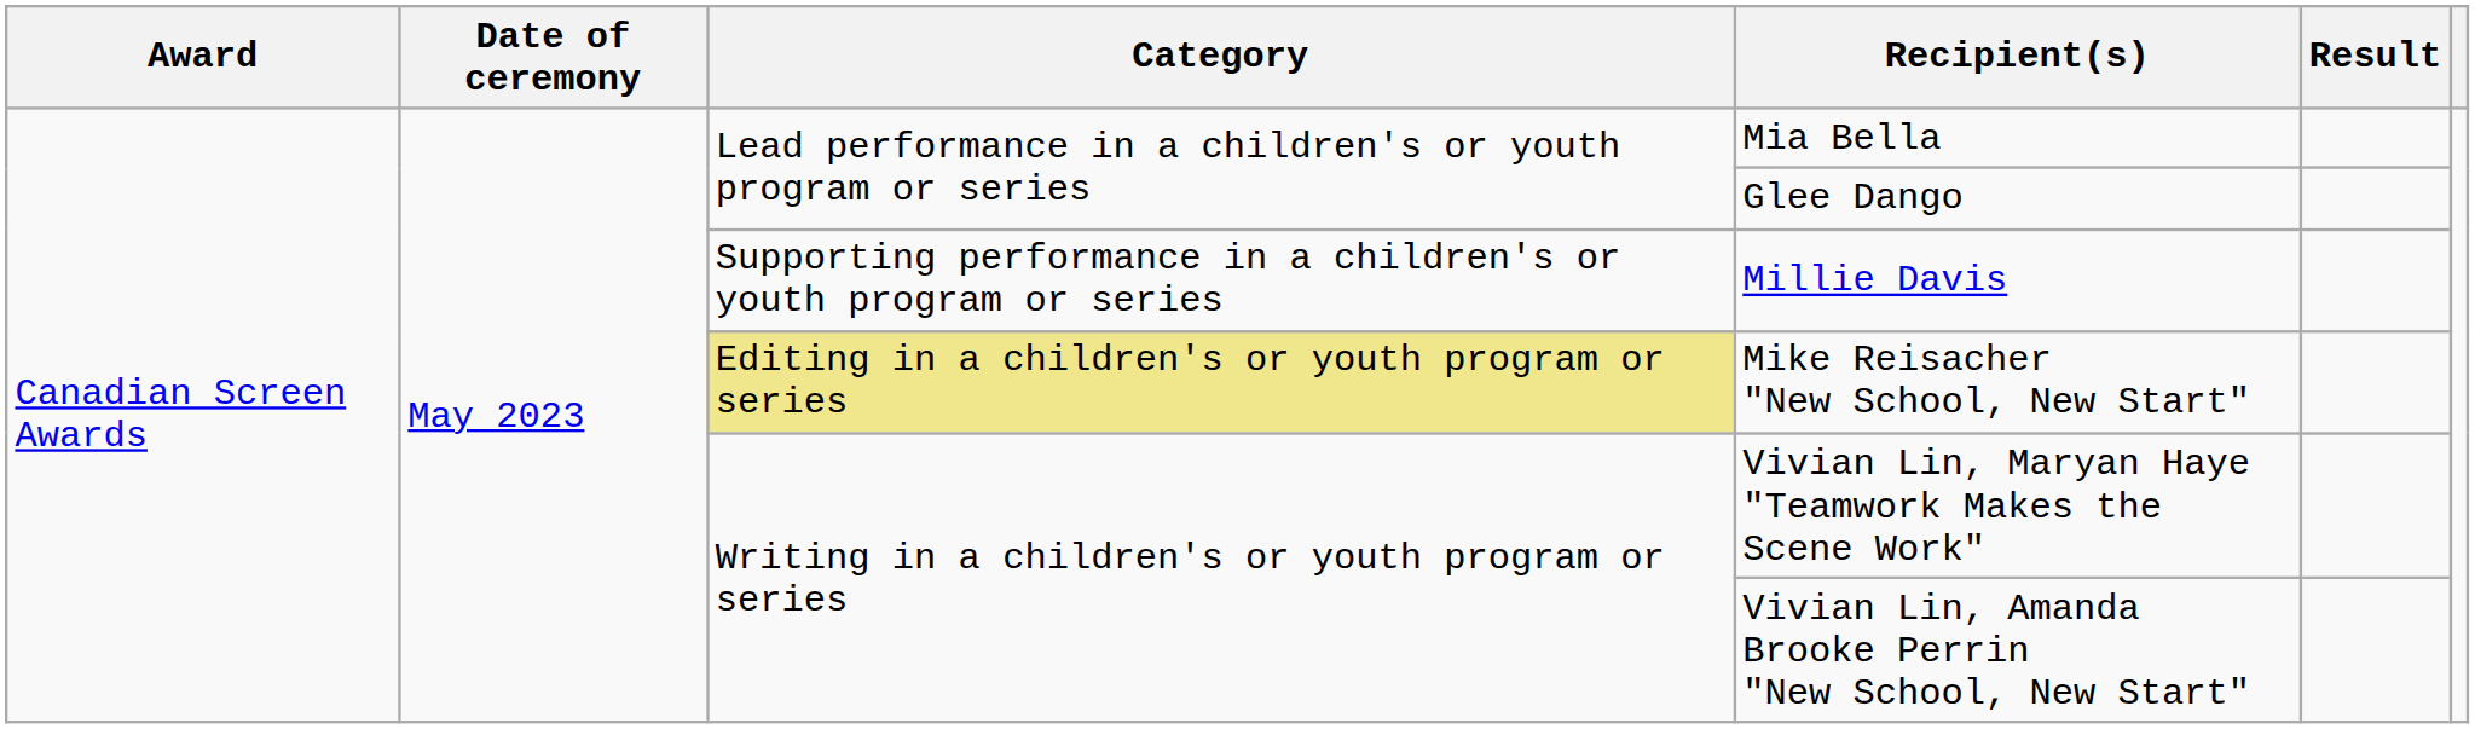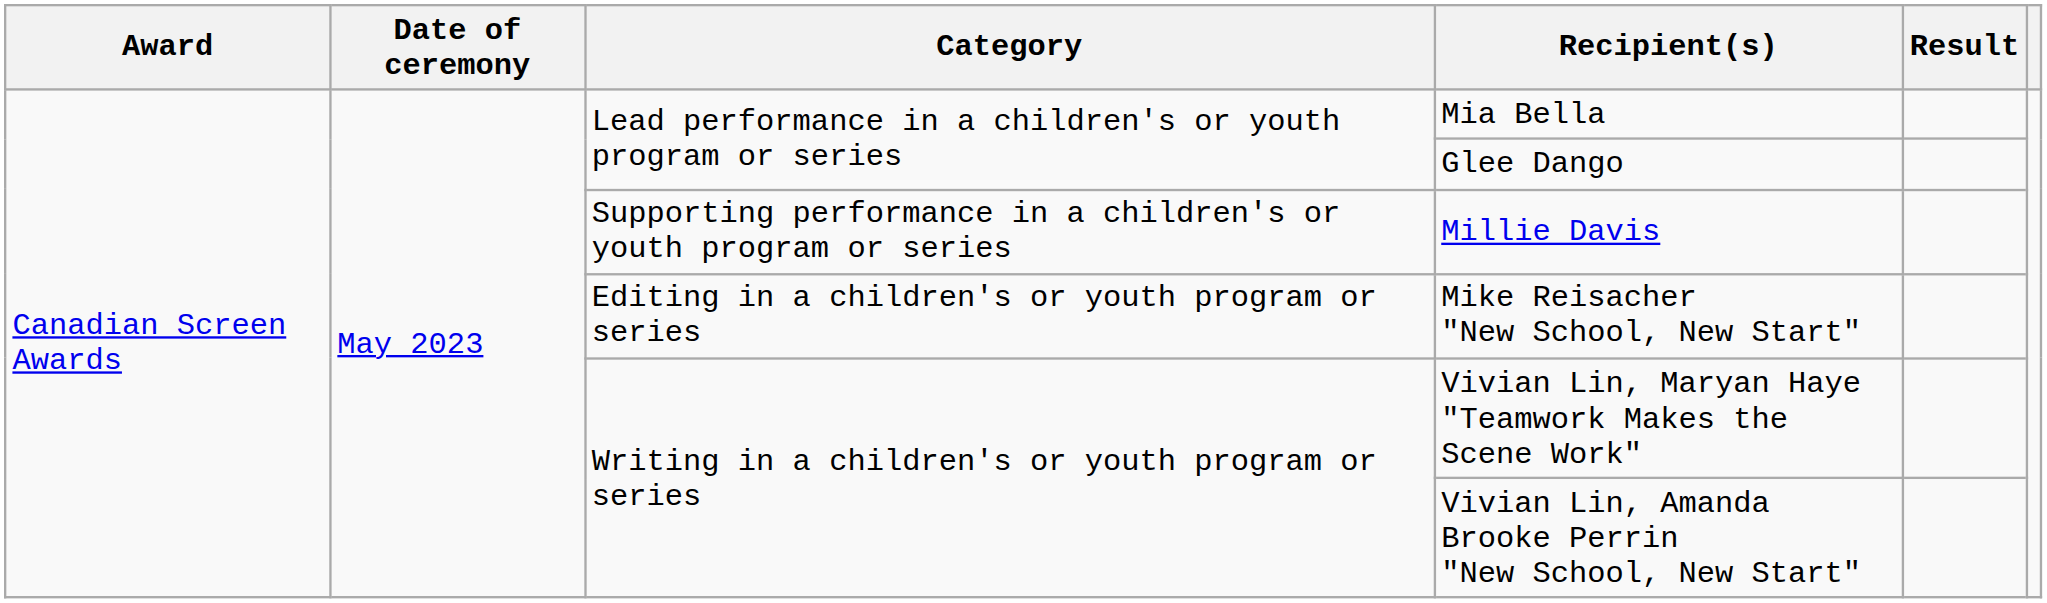Mike Reisacher "New School, New Start" | Category: khaki background -> no background
